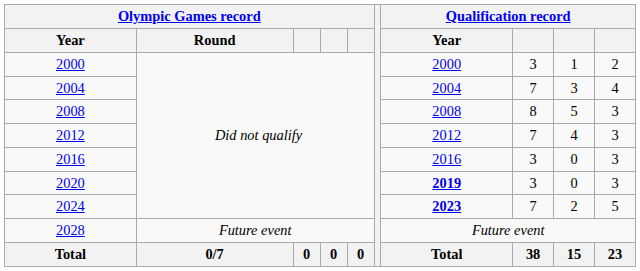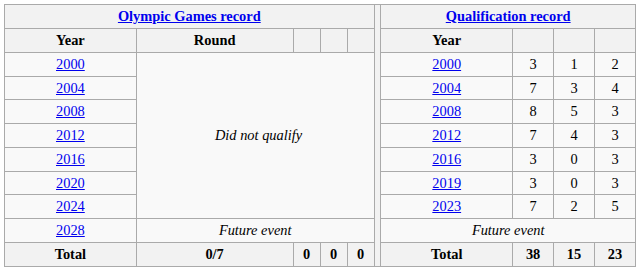2020 | Qualification record / Year: bold -> normal
2024 | Qualification record / Year: bold -> normal
